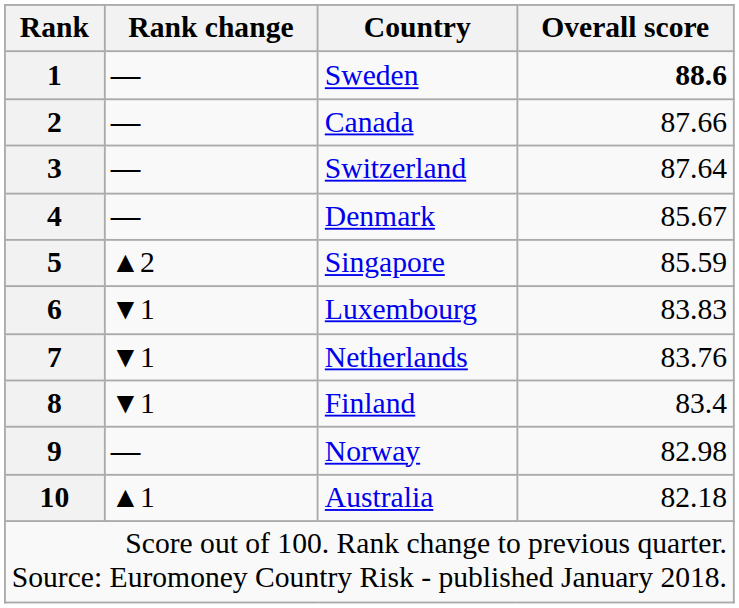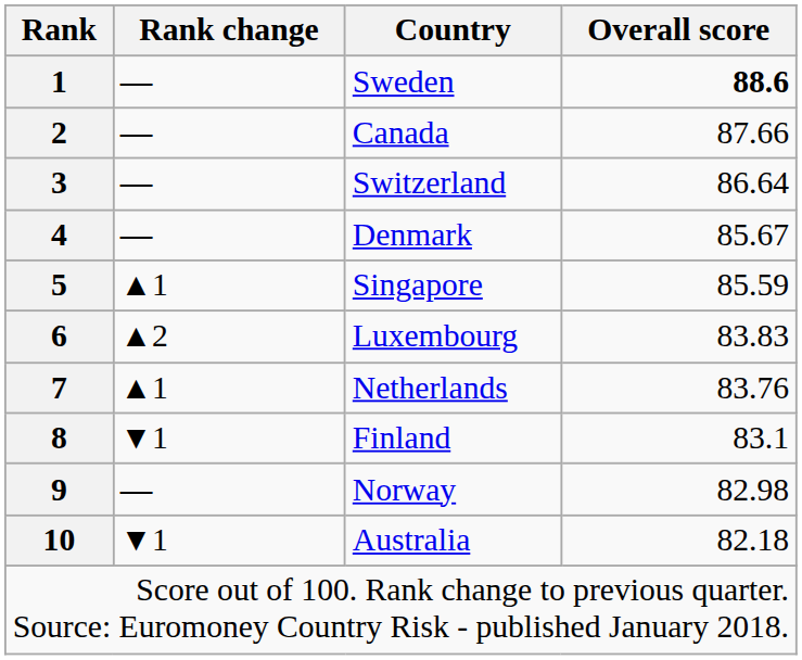3 | Overall score: 87.64 -> 86.64
5 | Rank change: ▲2 -> ▲1
6 | Rank change: ▼1 -> ▲2
7 | Rank change: ▼1 -> ▲1
8 | Overall score: 83.4 -> 83.1
10 | Rank change: ▲1 -> ▼1
